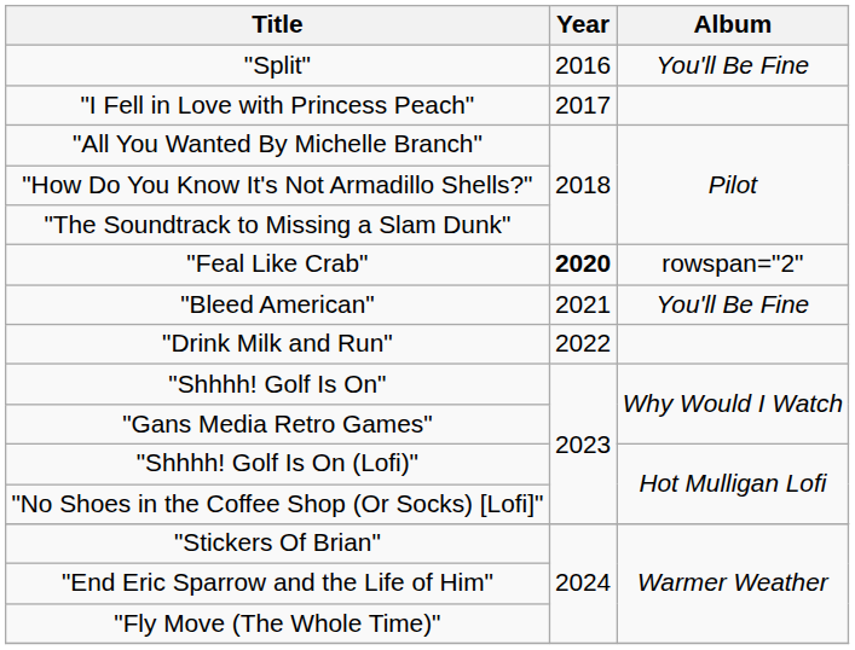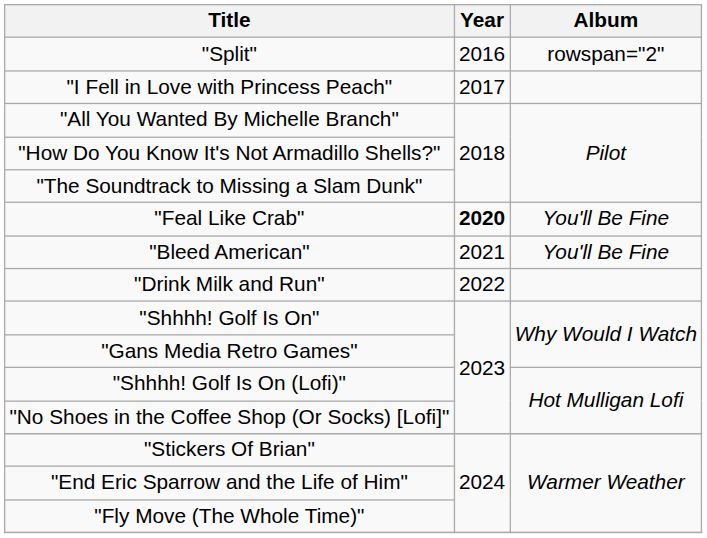"Split" | Album: You'll Be Fine -> rowspan="2"
"Feal Like Crab" | Album: rowspan="2" -> You'll Be Fine
